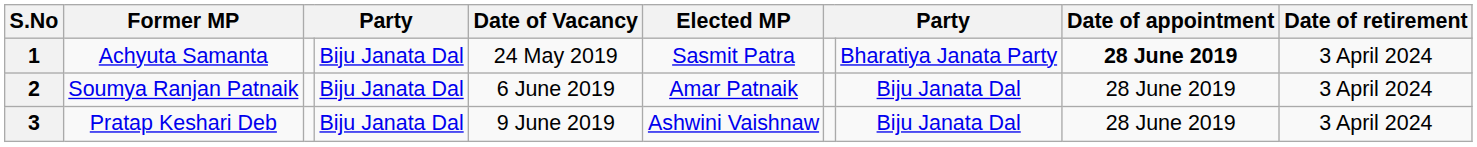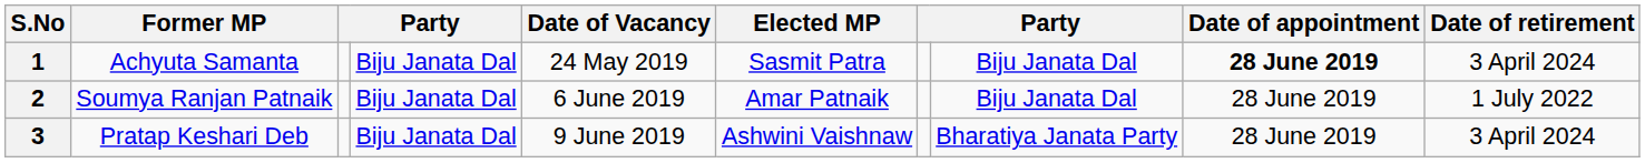1 | column 8: Bharatiya Janata Party -> Biju Janata Dal
2 | Date of retirement: 3 April 2024 -> 1 July 2022
3 | column 8: Biju Janata Dal -> Bharatiya Janata Party
